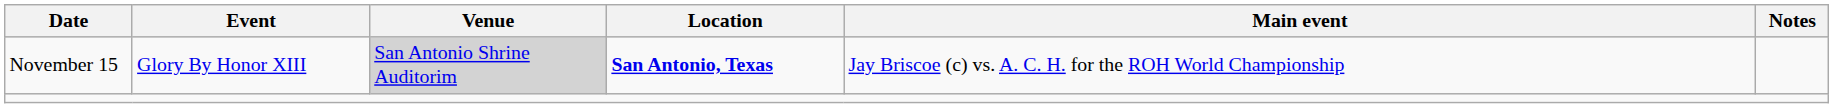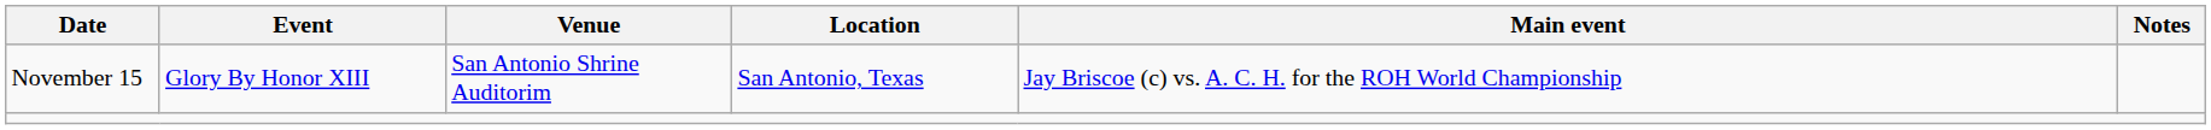November 15 | Venue: lightgrey background -> no background
November 15 | Location: bold -> normal
